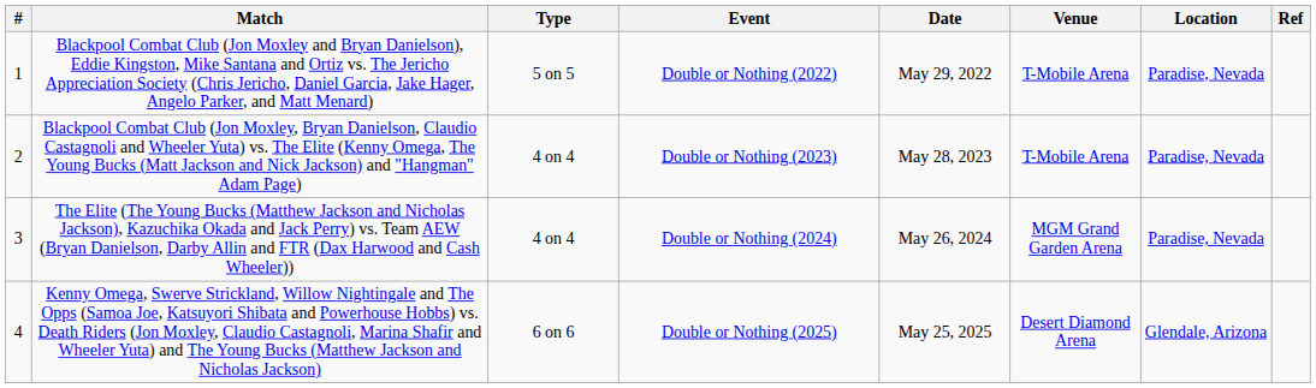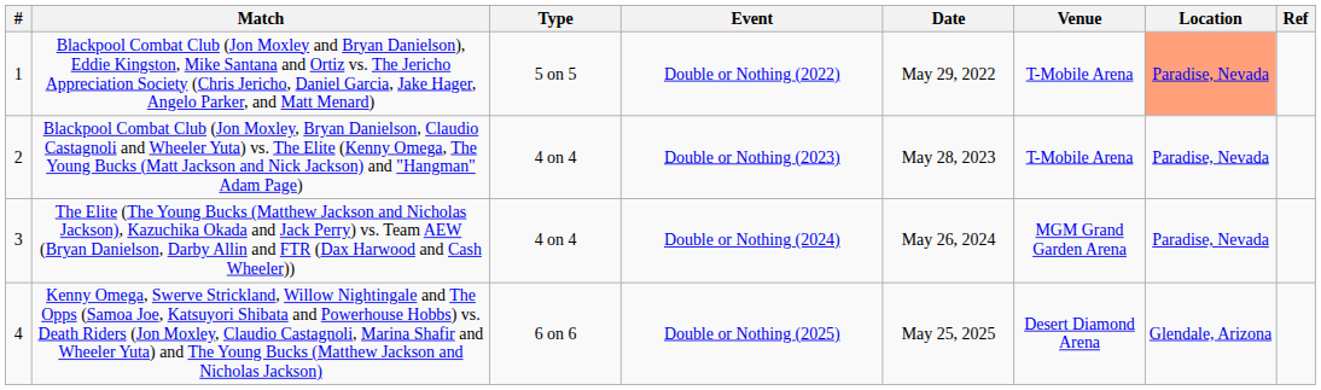row 2 | Location: no background -> lightsalmon background
